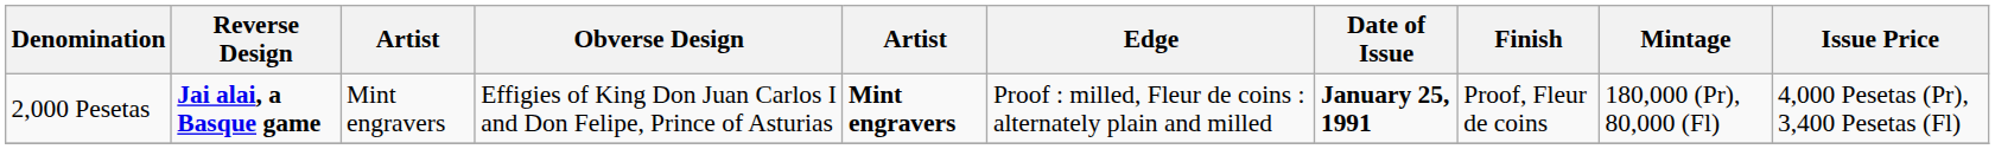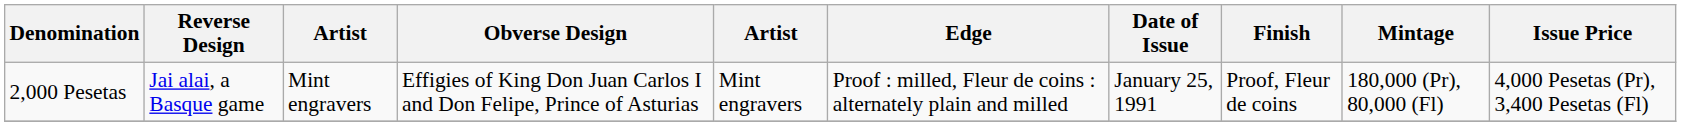2,000 Pesetas | Reverse Design: bold -> normal
2,000 Pesetas | column 5: bold -> normal
2,000 Pesetas | Date of Issue: bold -> normal
